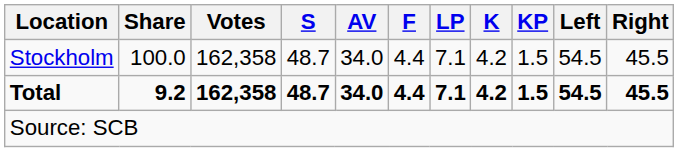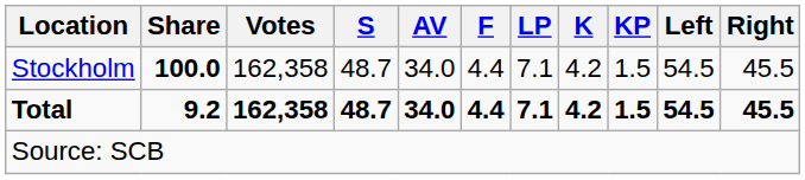Stockholm | Share: normal -> bold
